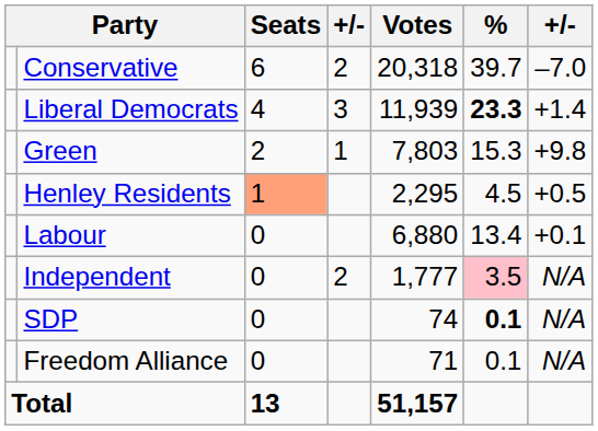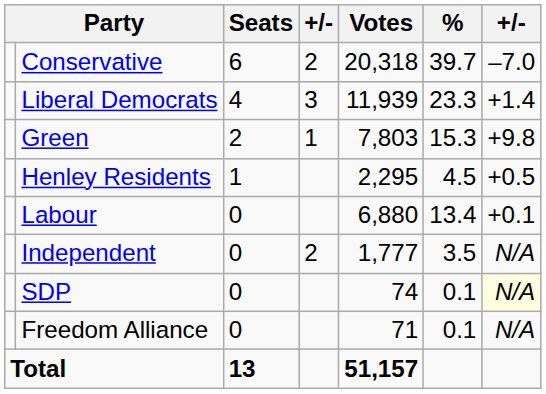Liberal Democrats | %: bold -> normal
Henley Residents | Seats: lightsalmon background -> no background
Independent | %: pink background -> no background
SDP | %: bold -> normal
SDP | column 7: no background -> lightyellow background
